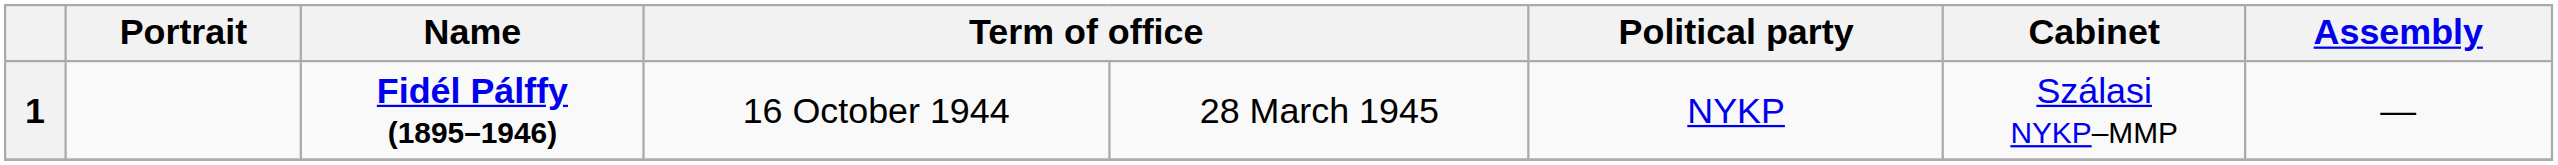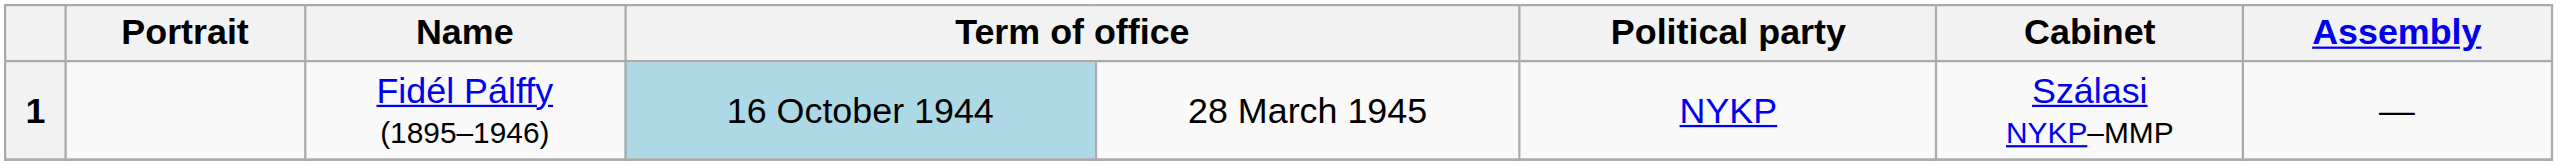1 | Name: bold -> normal
1 | column 4: no background -> lightblue background
